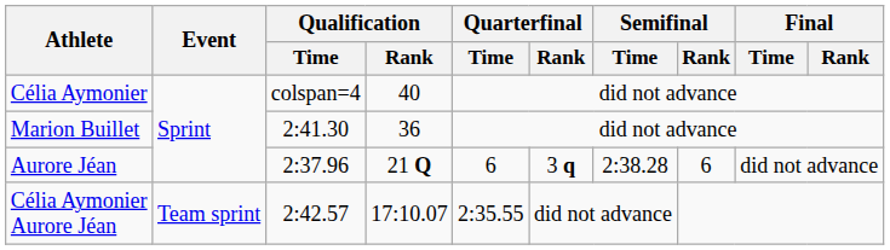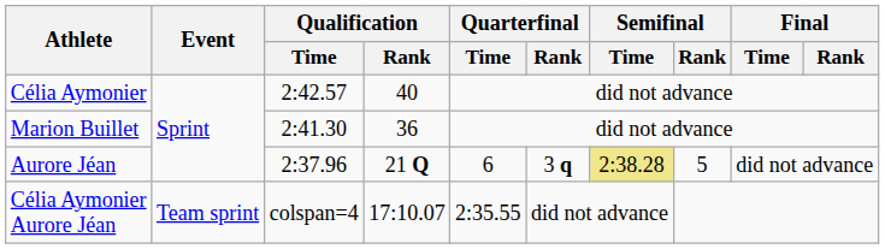Célia Aymonier | Qualification / Time: colspan=4 -> 2:42.57
Aurore Jéan | Semifinal / Time: no background -> khaki background
Aurore Jéan | Semifinal / Rank: 6 -> 5
Célia Aymonier Aurore Jéan | Qualification / Time: 2:42.57 -> colspan=4
